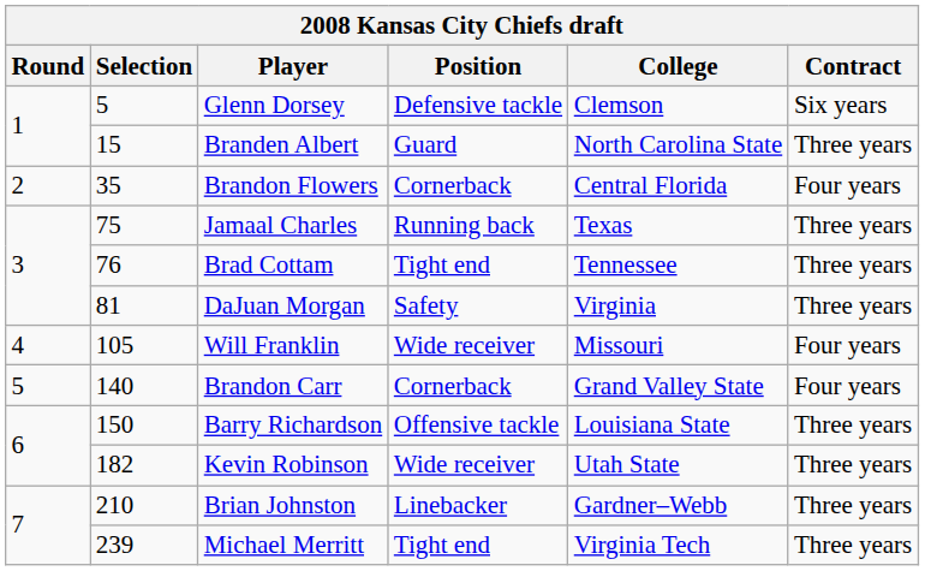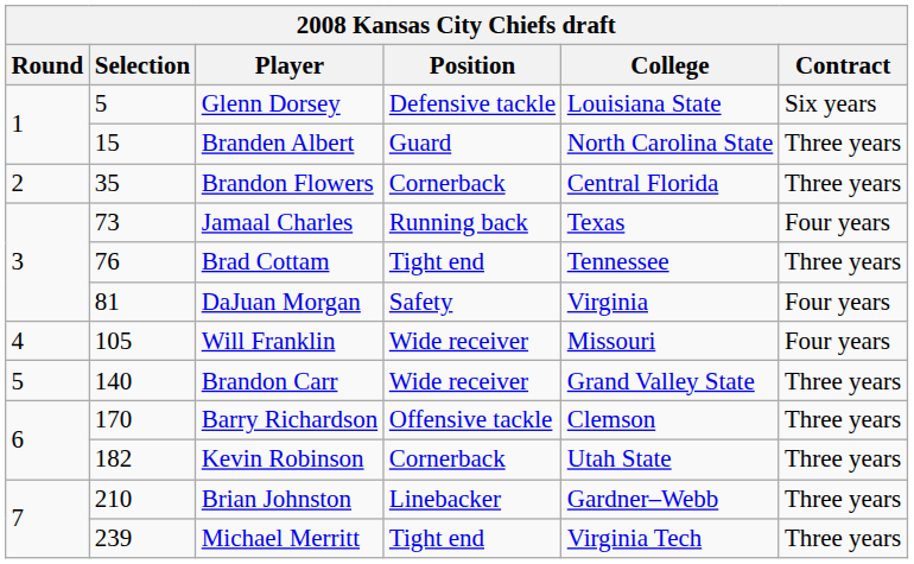Glenn Dorsey | College: Clemson -> Louisiana State
Brandon Flowers | Contract: Four years -> Three years
Jamaal Charles | Selection: 75 -> 73
Jamaal Charles | Contract: Three years -> Four years
DaJuan Morgan | Contract: Three years -> Four years
Brandon Carr | Position: Cornerback -> Wide receiver
Brandon Carr | Contract: Four years -> Three years
Barry Richardson | Selection: 150 -> 170
Barry Richardson | College: Louisiana State -> Clemson
Kevin Robinson | Position: Wide receiver -> Cornerback
